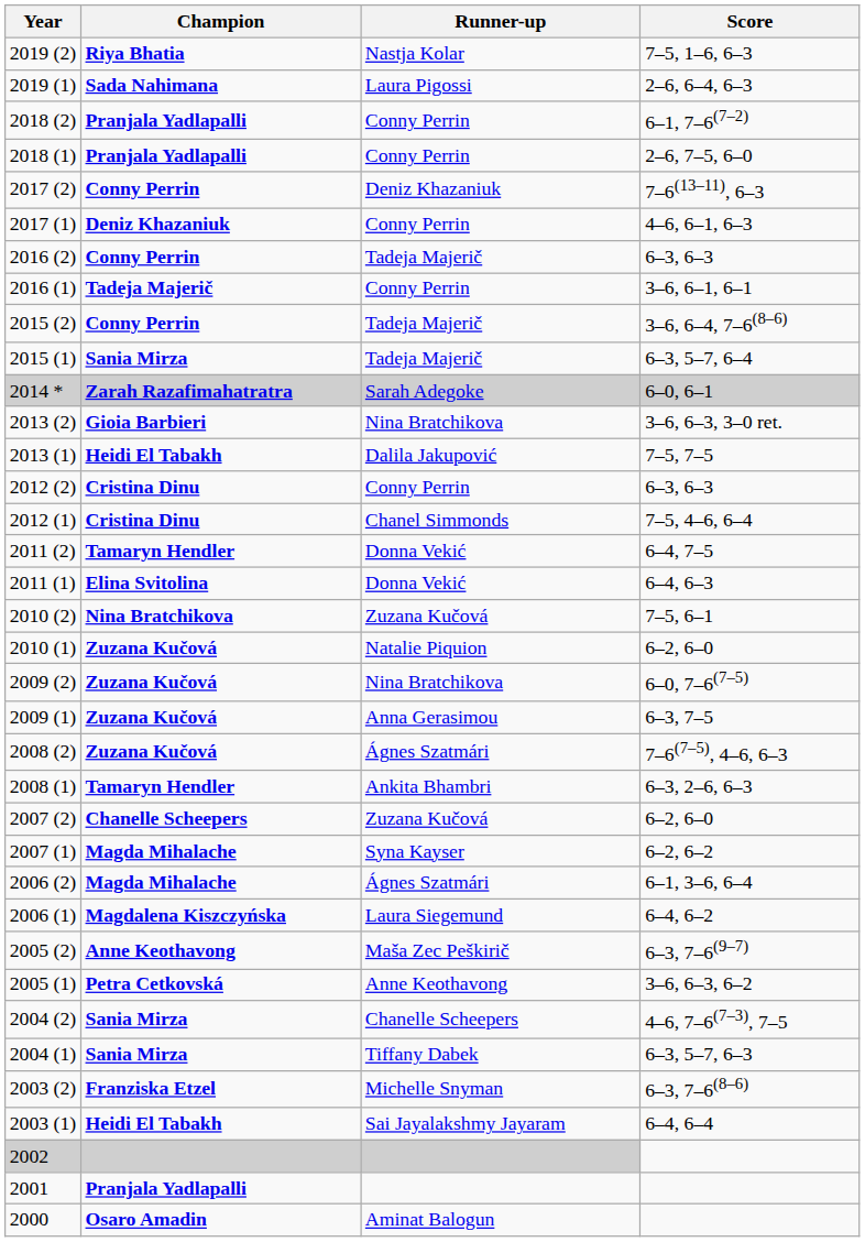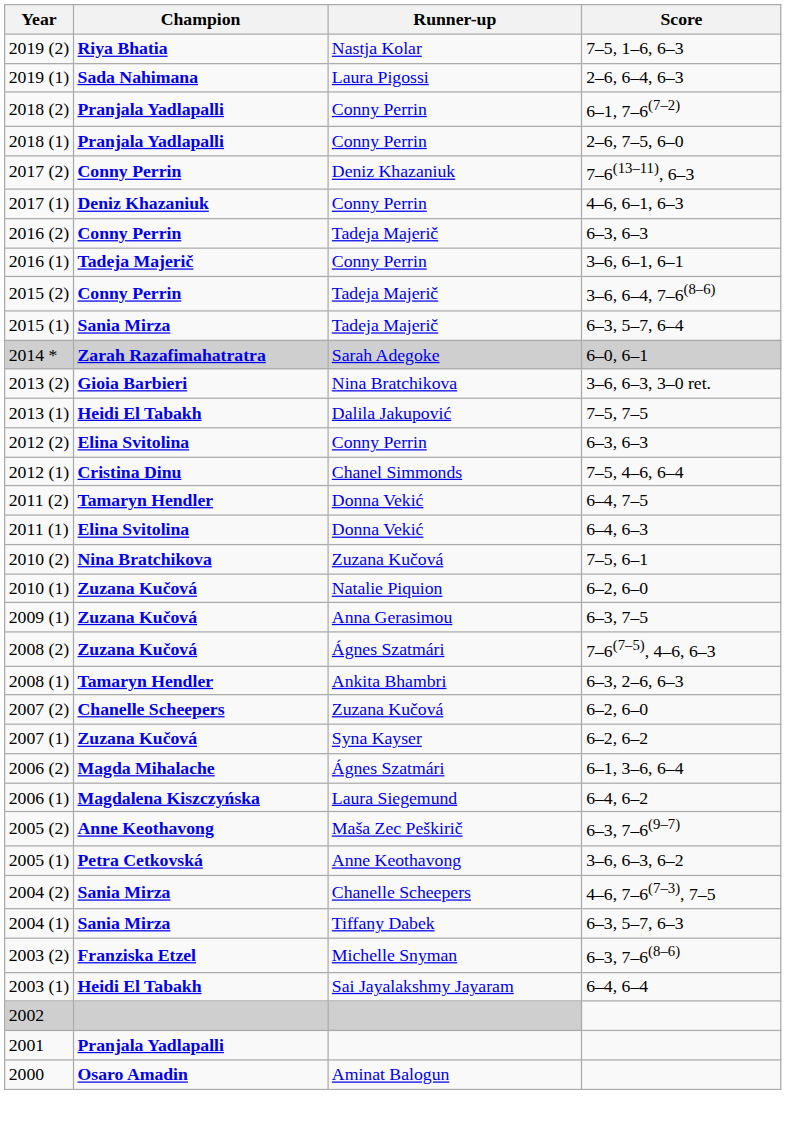2012 (2) | Champion: Cristina Dinu -> Elina Svitolina
- row: 2009 (2) | Zuzana Kučová | Nina Bratchikova | 6–0, 7–6(7–5)
2007 (1) | Champion: Magda Mihalache -> Zuzana Kučová
